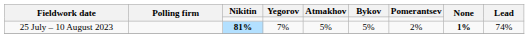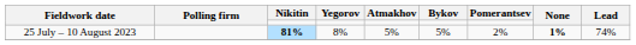25 July – 10 August 2023 | Yegorov: 7% -> 8%
